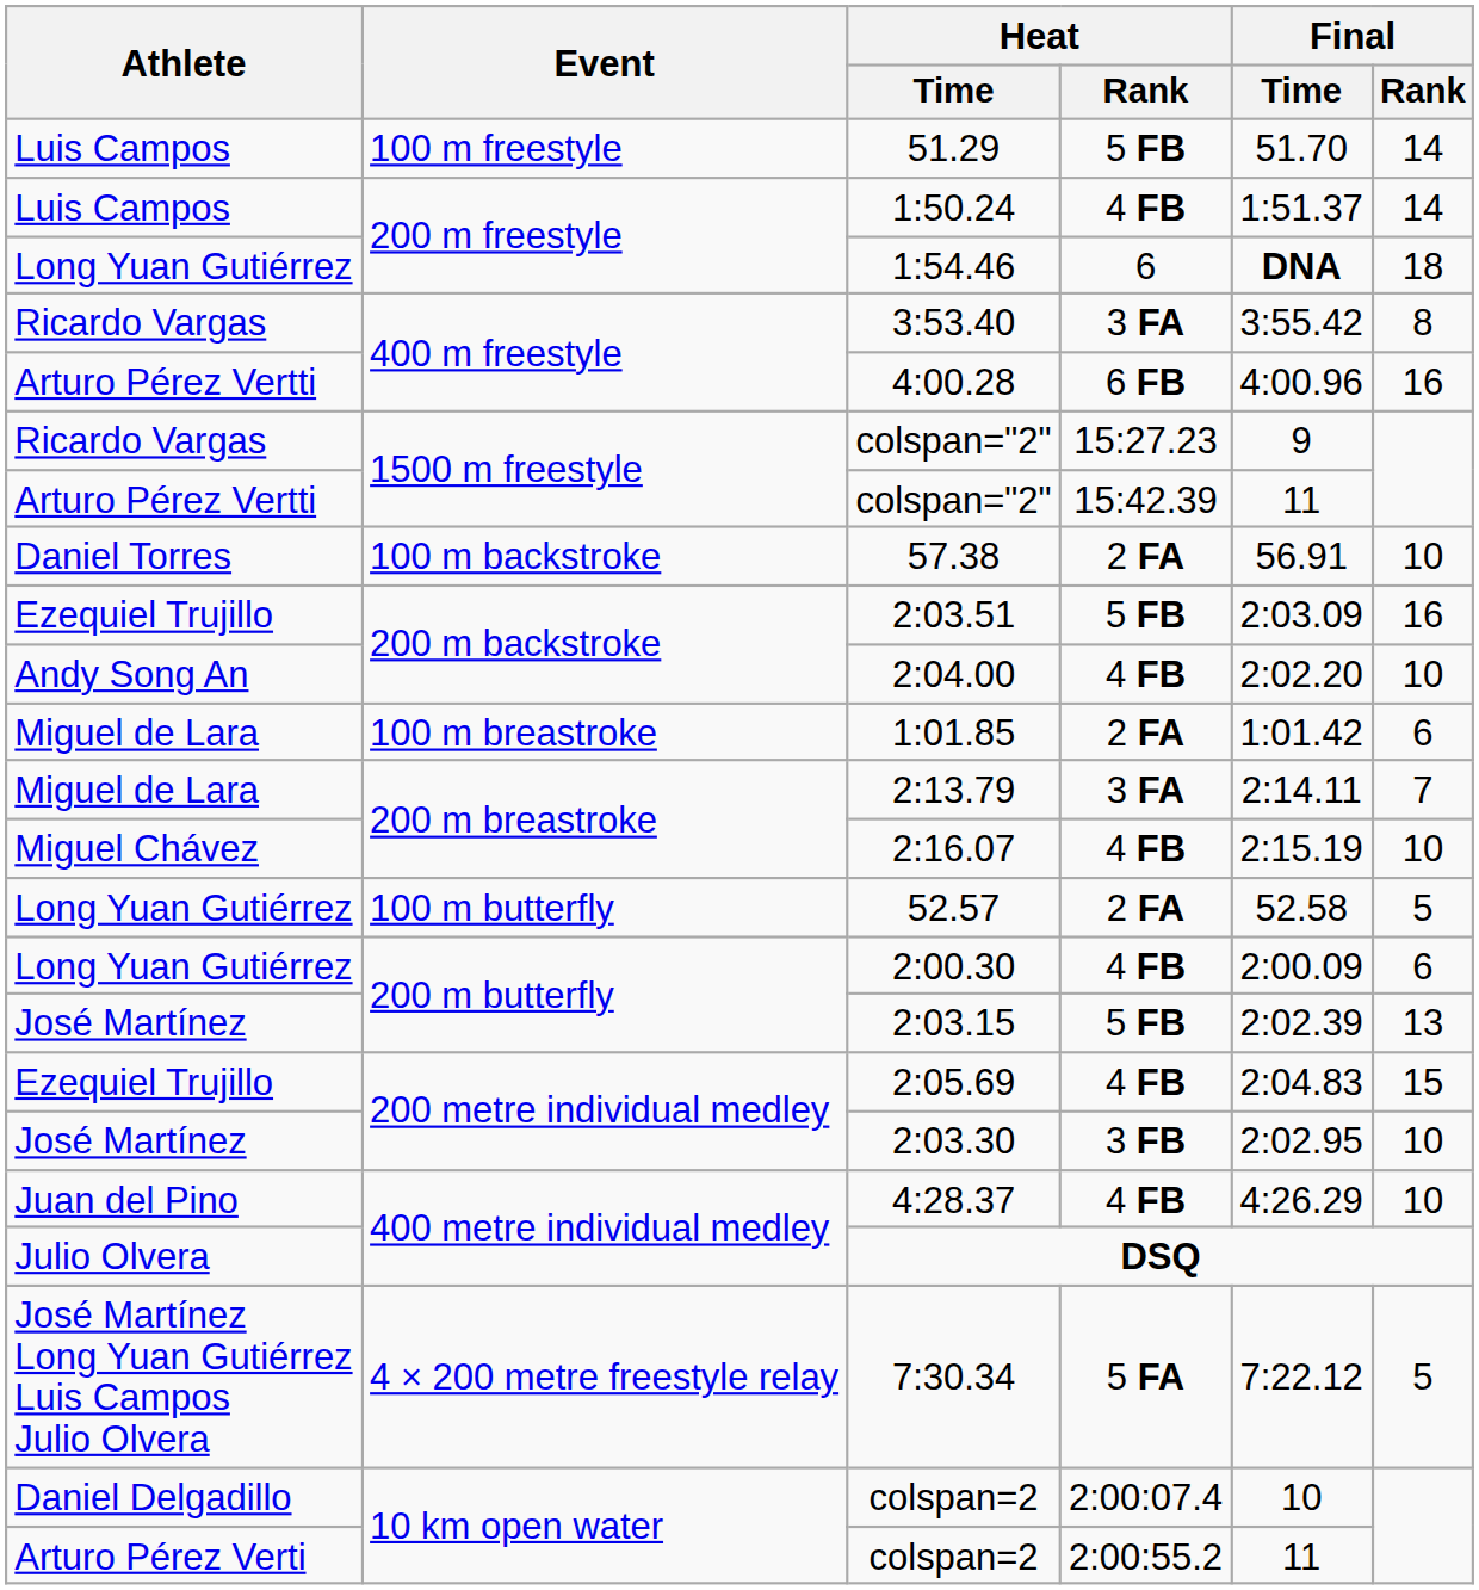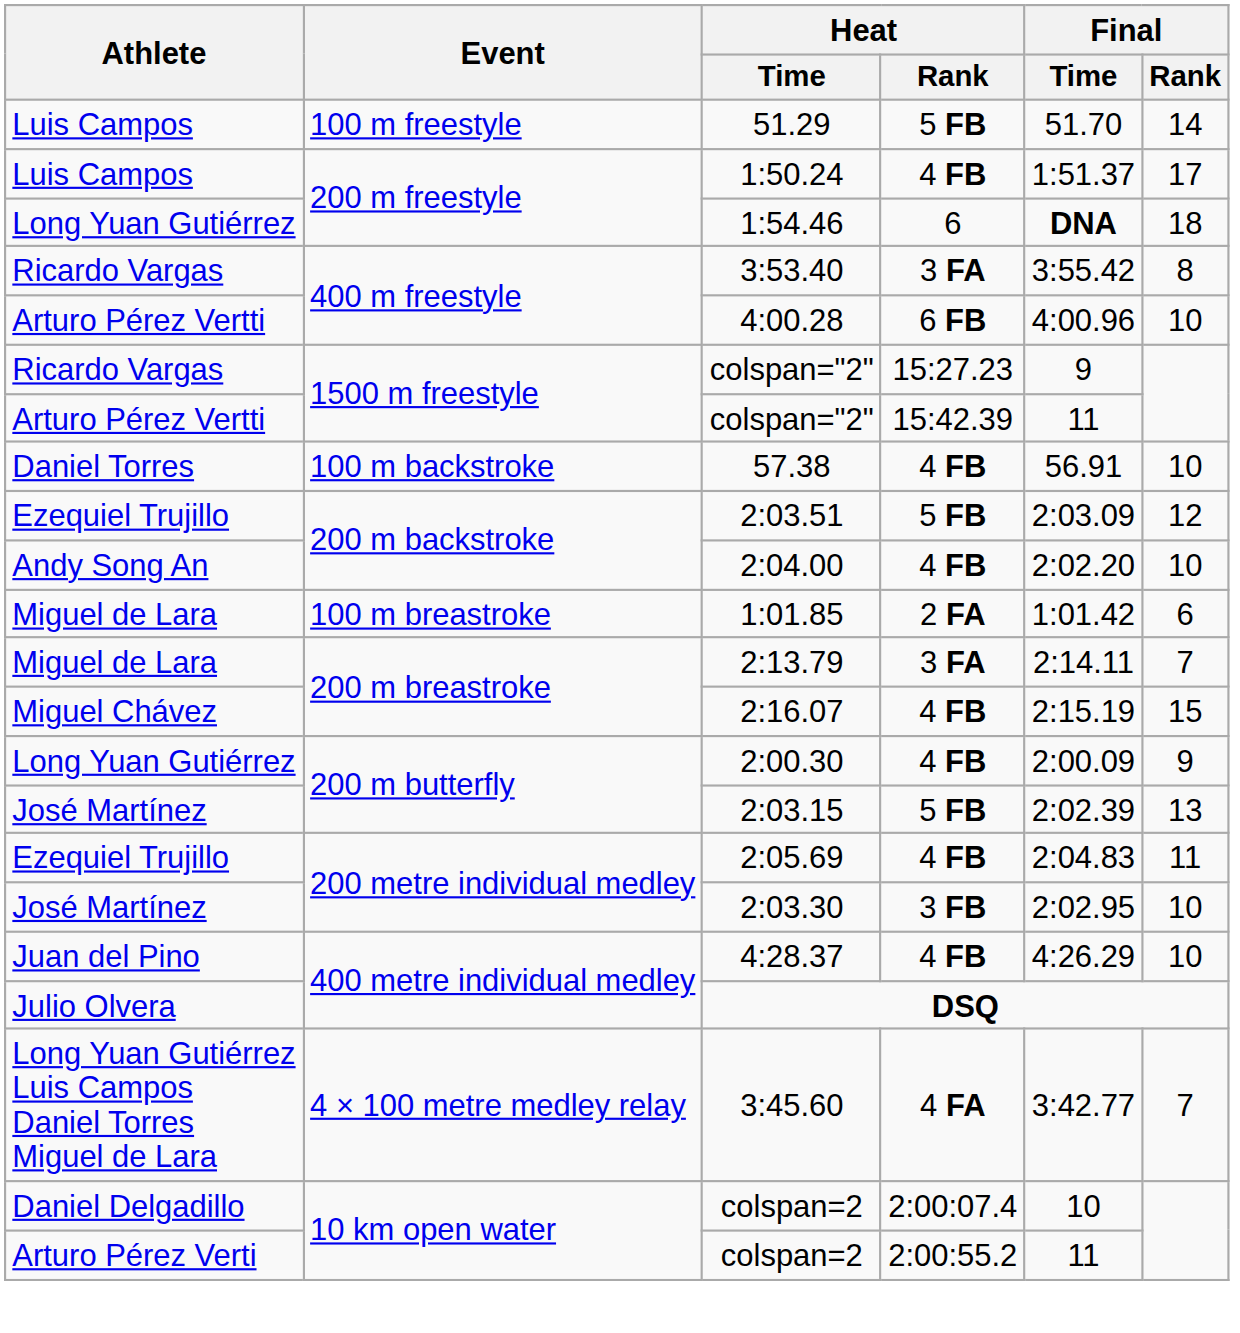1:50.24 | Final / Rank: 14 -> 17
4:00.28 | Final / Rank: 16 -> 10
57.38 | Heat / Rank: 2 FA -> 4 FB
2:03.51 | Final / Rank: 16 -> 12
2:16.07 | Final / Rank: 10 -> 15
- row: Long Yuan Gutiérrez | 100 m butterfly | 52.57 | 2 FA | 52.58 | 5
2:00.30 | Final / Rank: 6 -> 9
2:05.69 | Final / Rank: 15 -> 11
- row: José Martínez Long Yuan Gutiérrez Luis Campos Julio Olvera | 4 × 200 metre freestyle relay | 7:30.34 | 5 FA | 7:22.12 | 5
+ row: Long Yuan Gutiérrez Luis Campos Daniel Torres Miguel de Lara | 4 × 100 metre medley relay | 3:45.60 | 4 FA | 3:42.77 | 7
